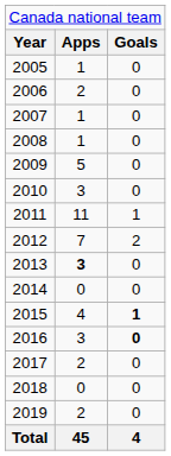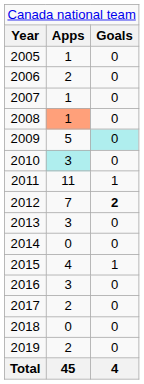2008 | column 2: no background -> lightsalmon background
2009 | column 3: no background -> paleturquoise background
2010 | column 2: no background -> paleturquoise background
2012 | column 3: normal -> bold
2013 | column 2: bold -> normal
2015 | column 3: bold -> normal
2016 | column 3: bold -> normal
